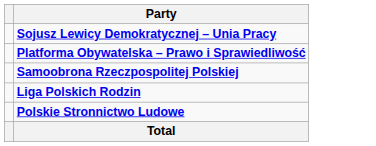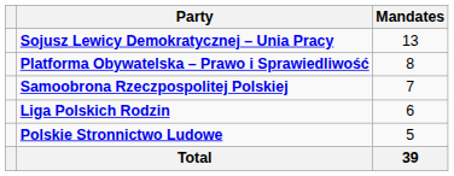+ column: Mandates | 13 | 8 | 7 | 6 | 5 | 39
